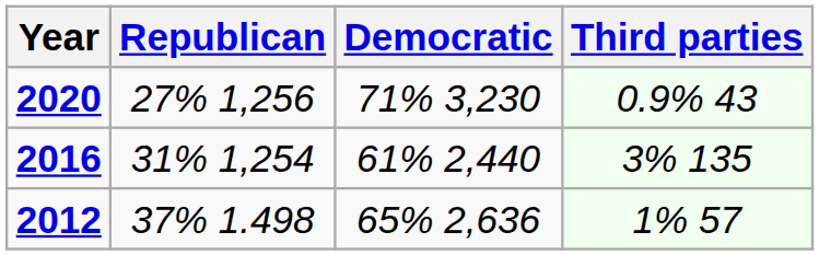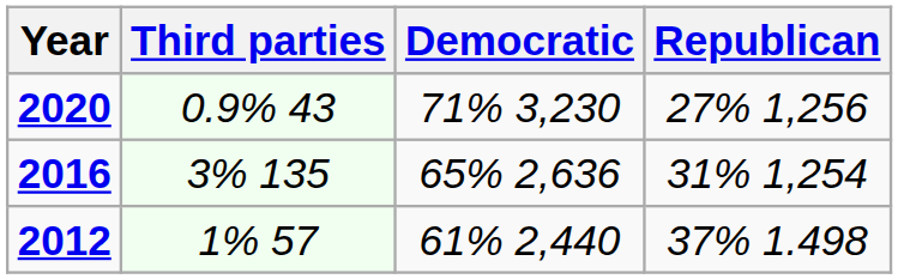columns swapped: Republican <-> Third parties
2016 | Democratic: 61% 2,440 -> 65% 2,636
2012 | Democratic: 65% 2,636 -> 61% 2,440
